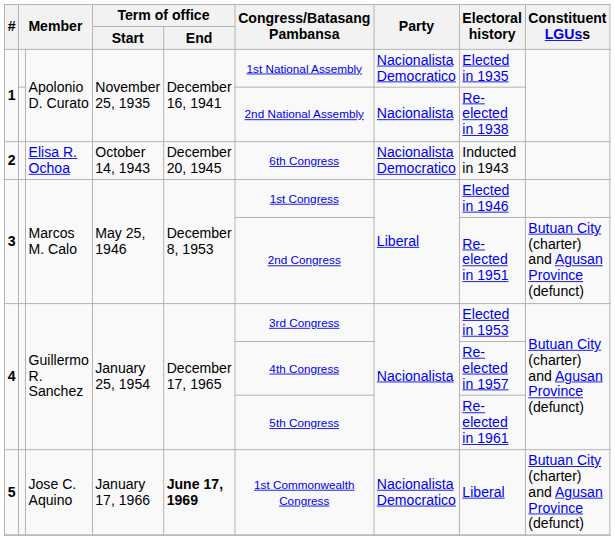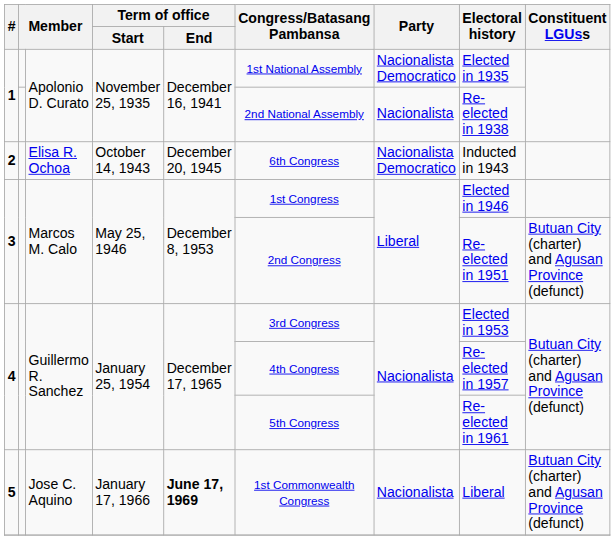5 | Party: Nacionalista Democratico -> Nacionalista
